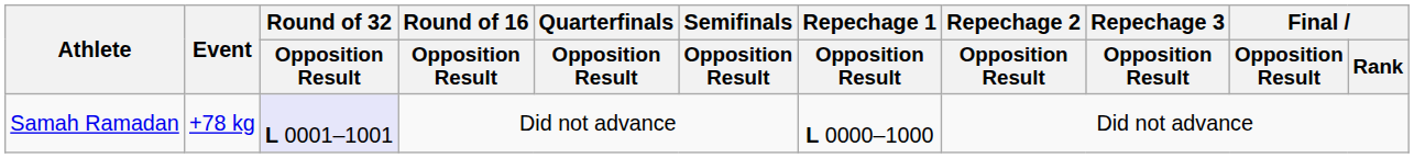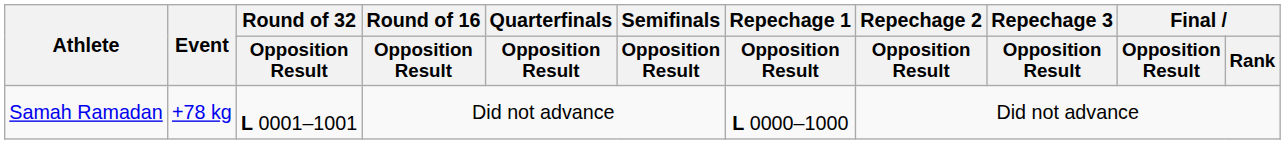Samah Ramadan | Round of 32 / Opposition Result: lavender background -> no background
